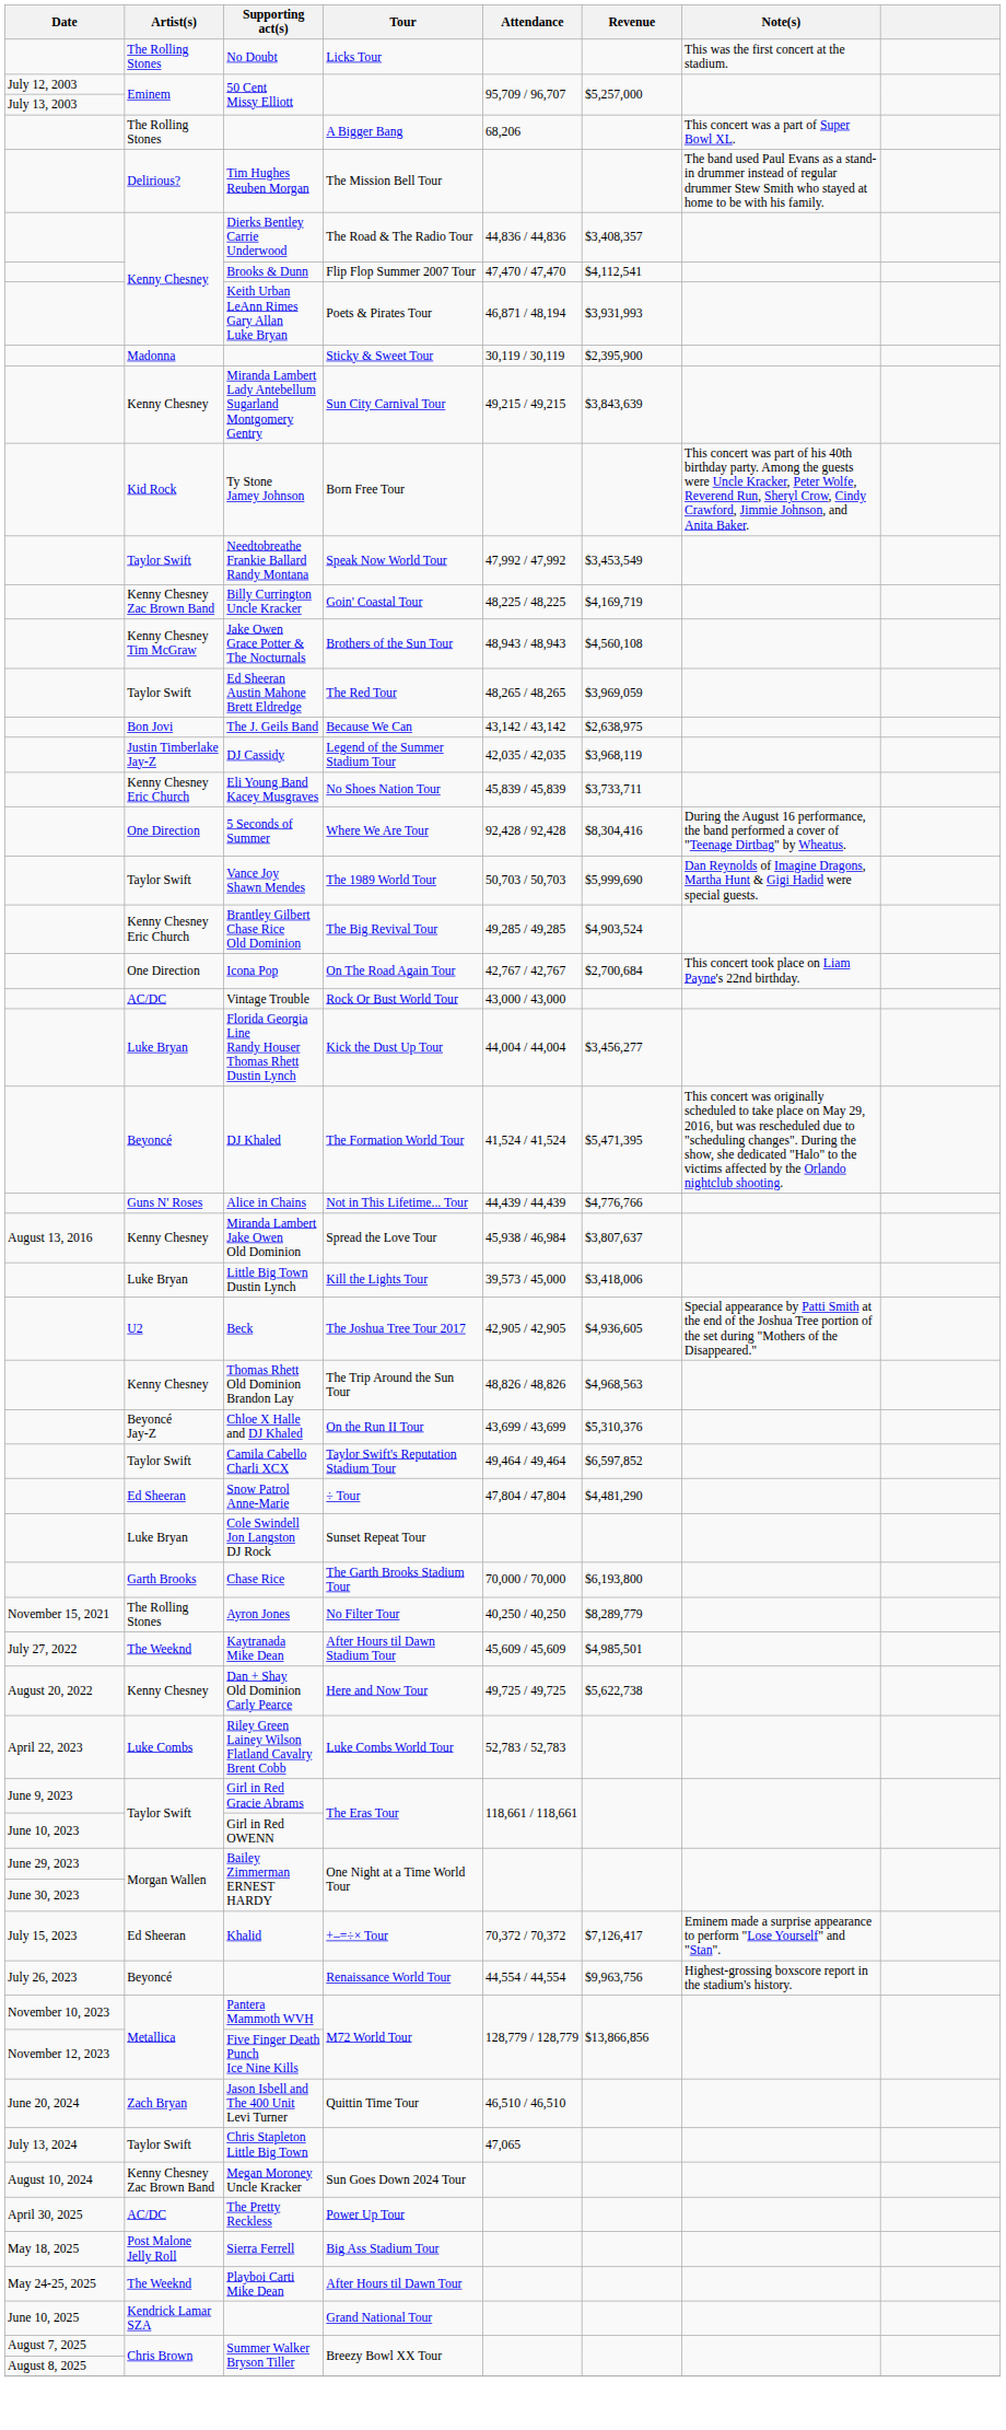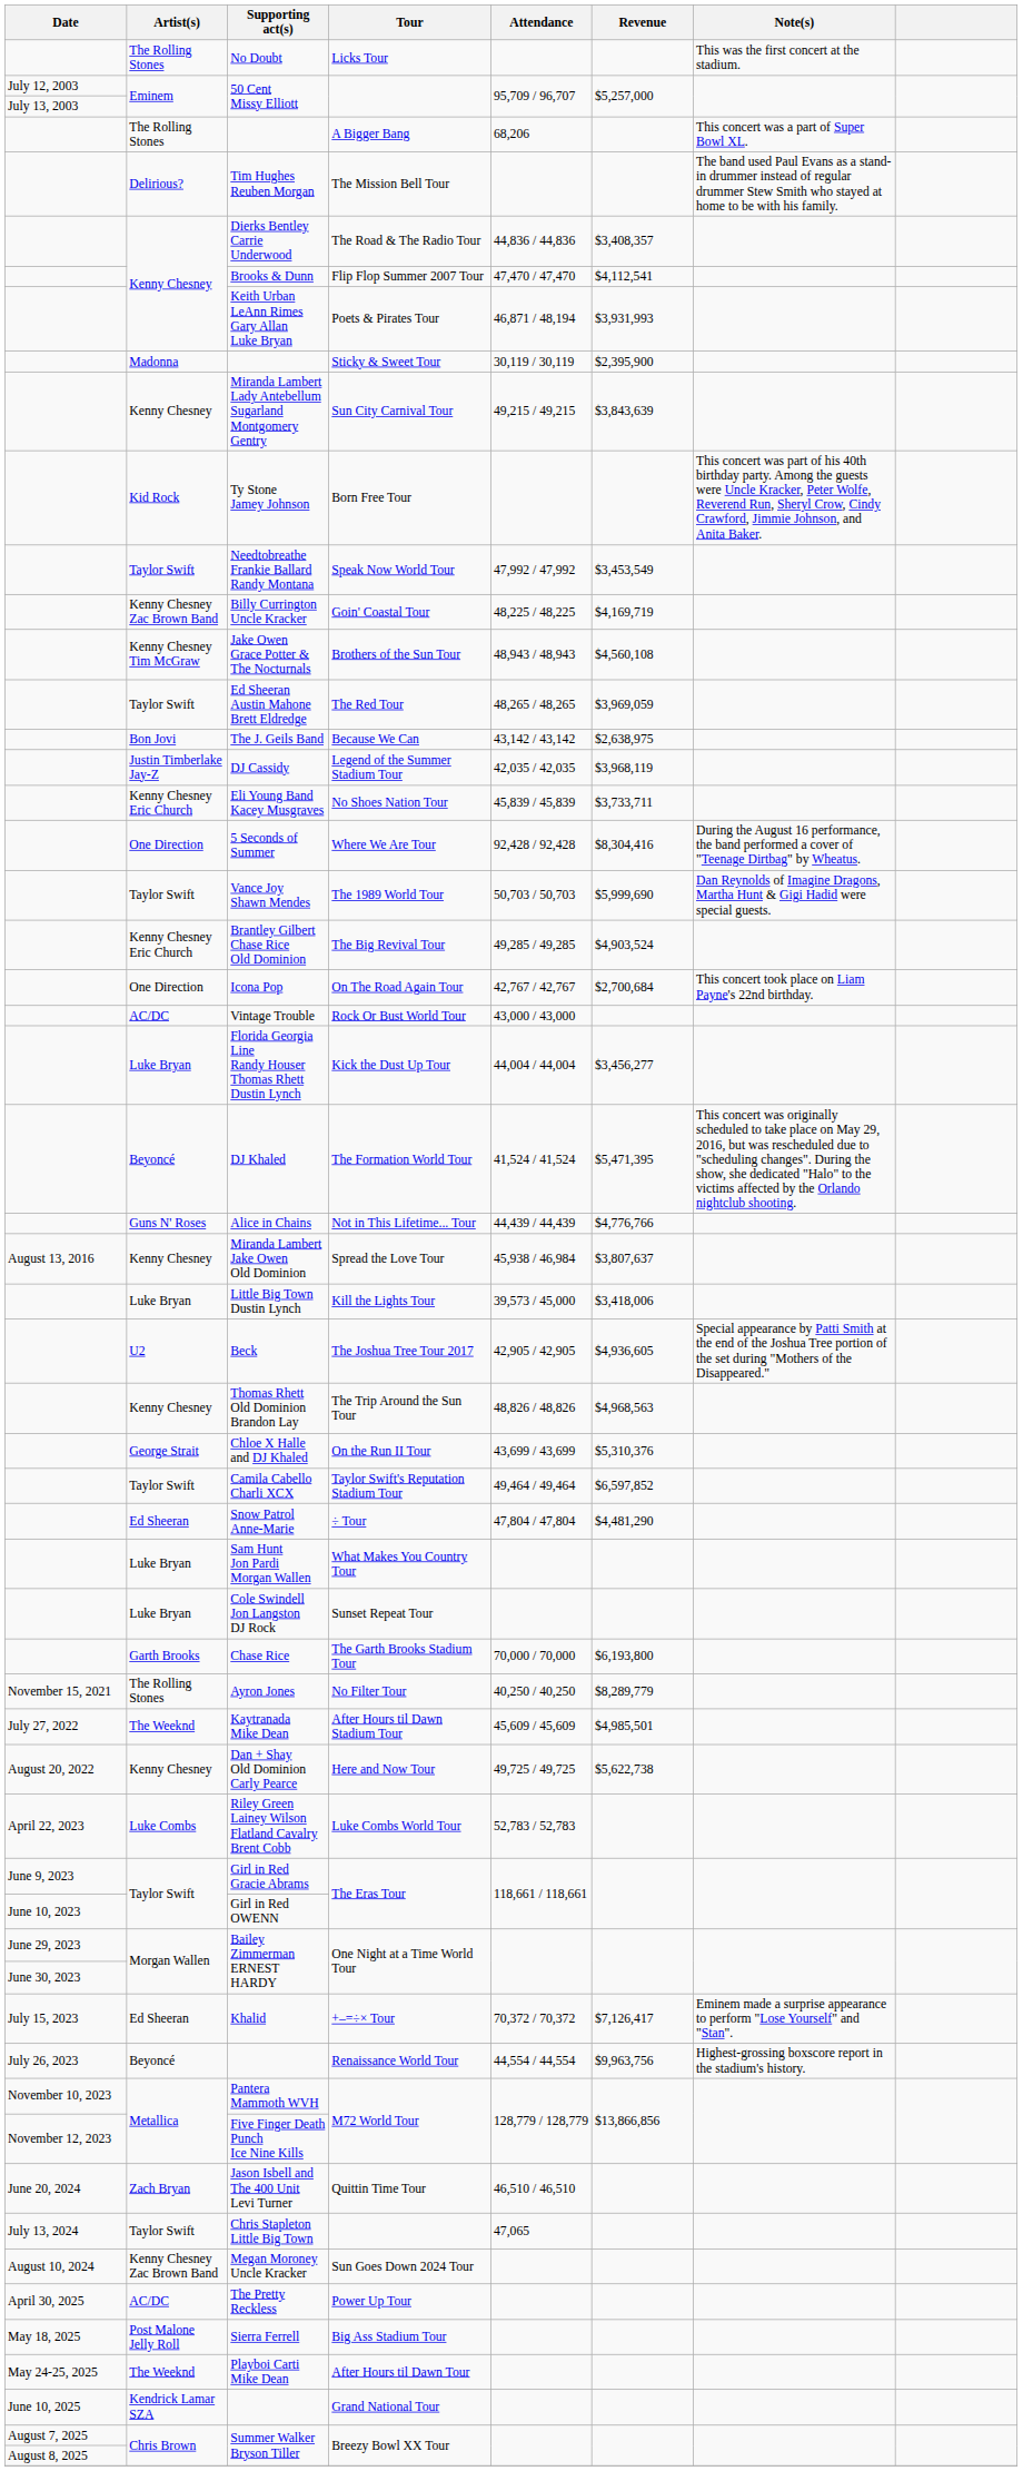Chloe X Halle and DJ Khaled | Artist(s): Beyoncé Jay-Z -> George Strait
+ row: Luke Bryan | Sam Hunt Jon Pardi Morgan Wallen | What Makes You Country Tour
